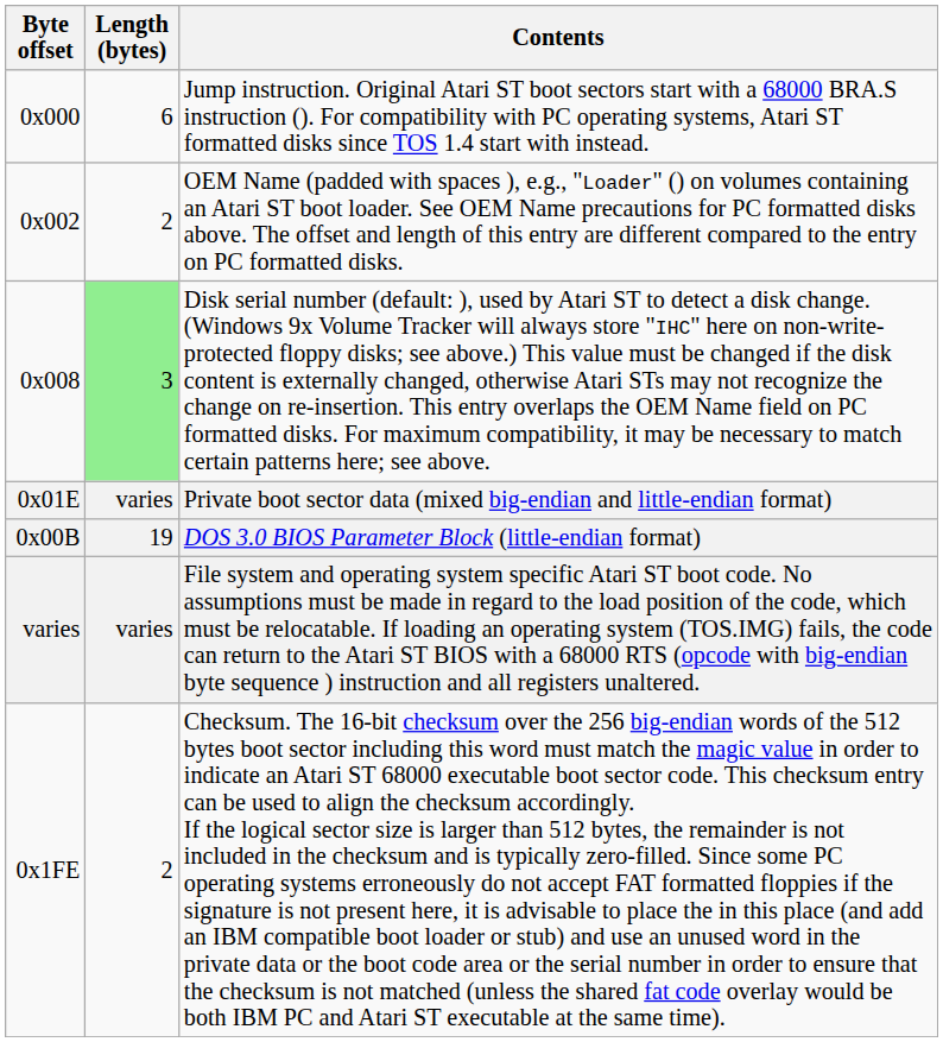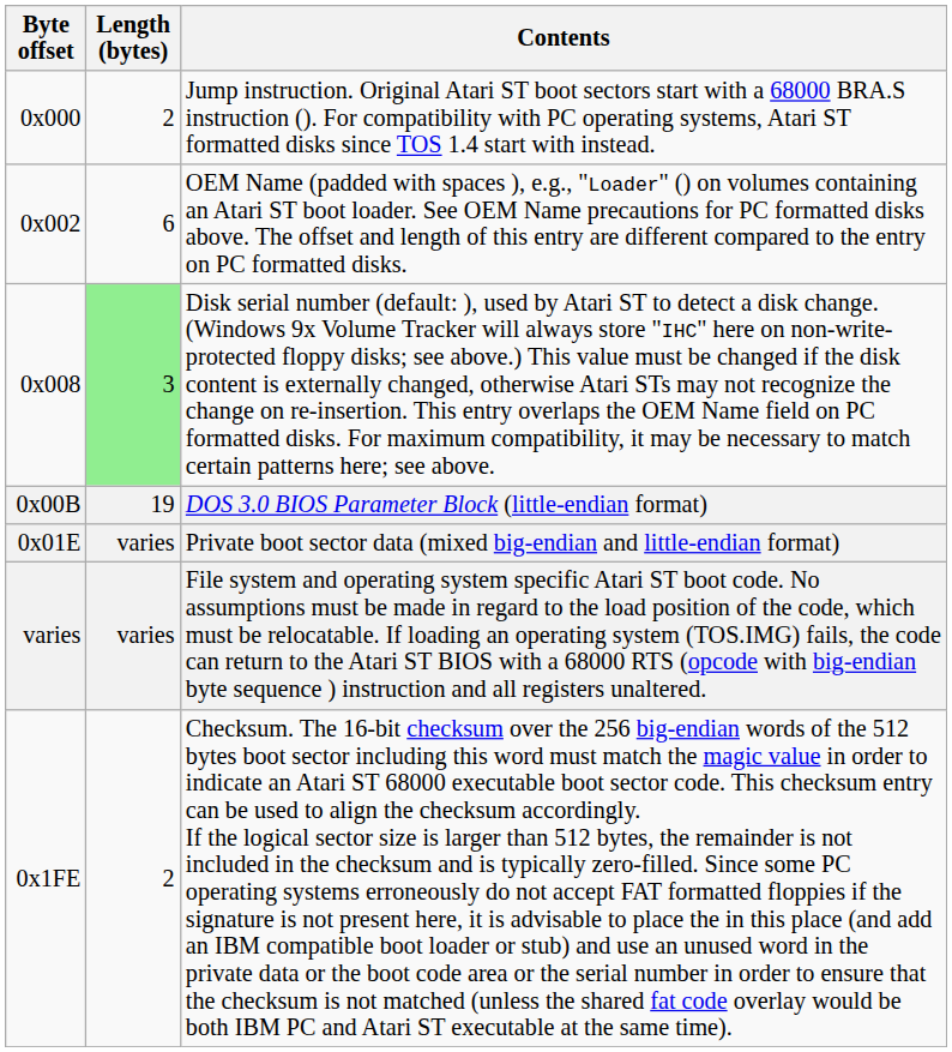0x000 | Length (bytes): 6 -> 2
0x002 | Length (bytes): 2 -> 6
rows swapped: 0x00B <-> 0x01E
